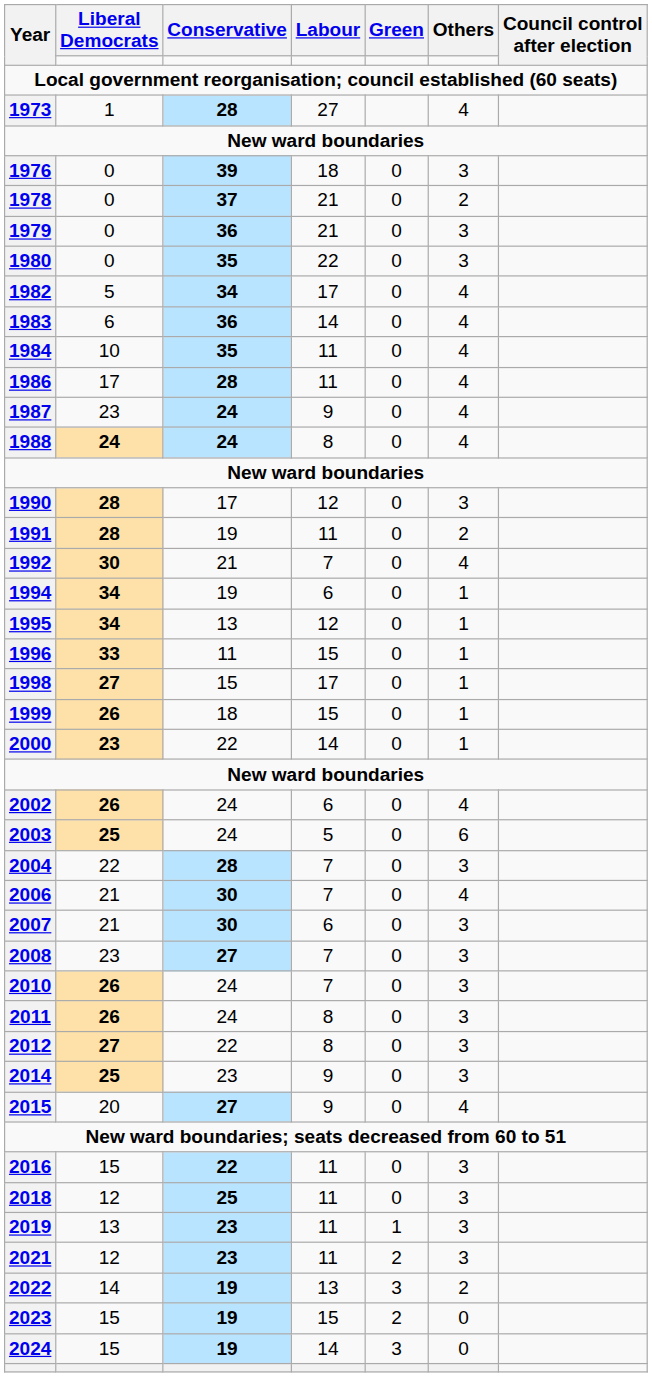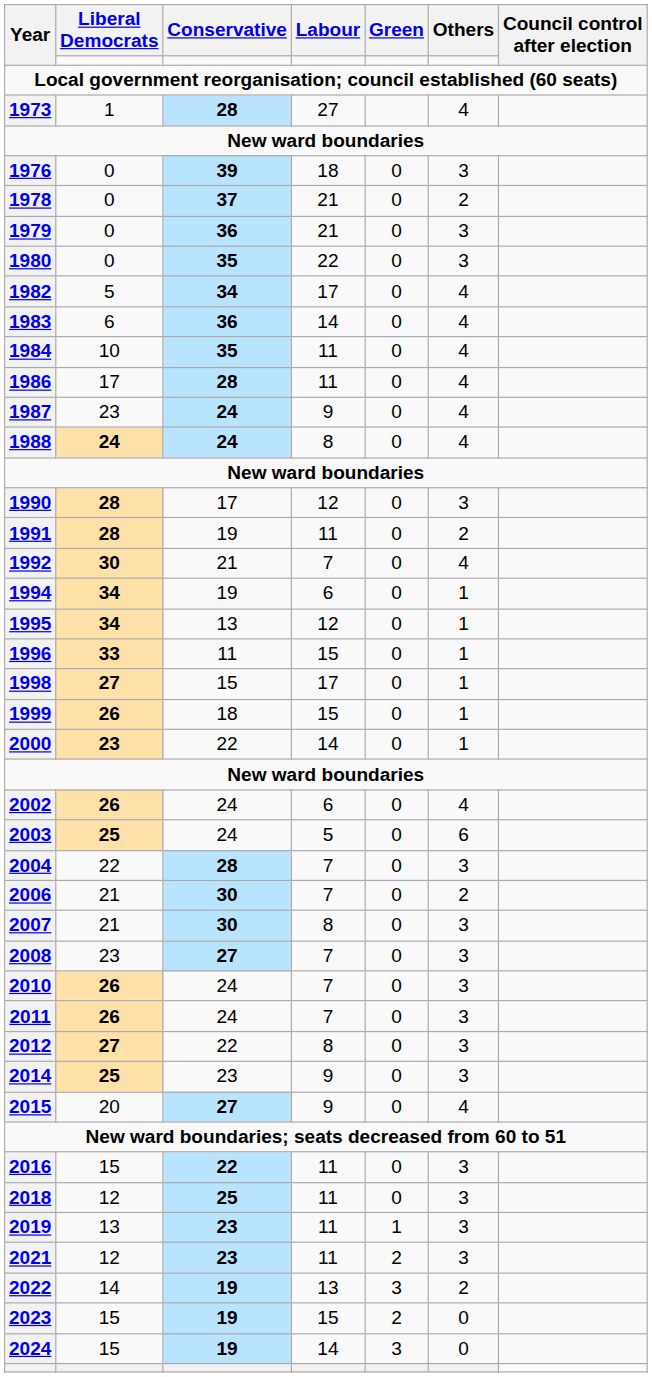2006 | Others: 4 -> 2
2007 | Labour: 6 -> 8
2011 | Labour: 8 -> 7
